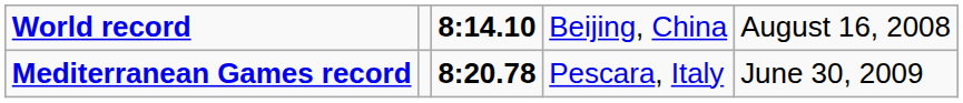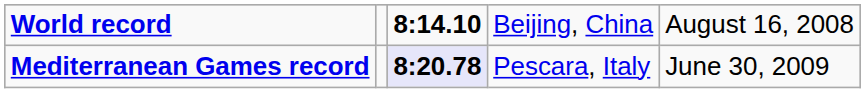Mediterranean Games record | column 3: no background -> lavender background
